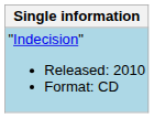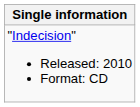row 2 | column 1: lightblue background -> no background
